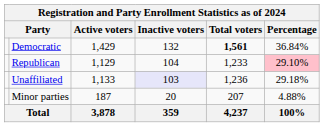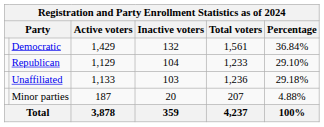Democratic | Total voters: bold -> normal
Republican | Percentage: pink background -> no background
Unaffiliated | Inactive voters: lavender background -> no background
